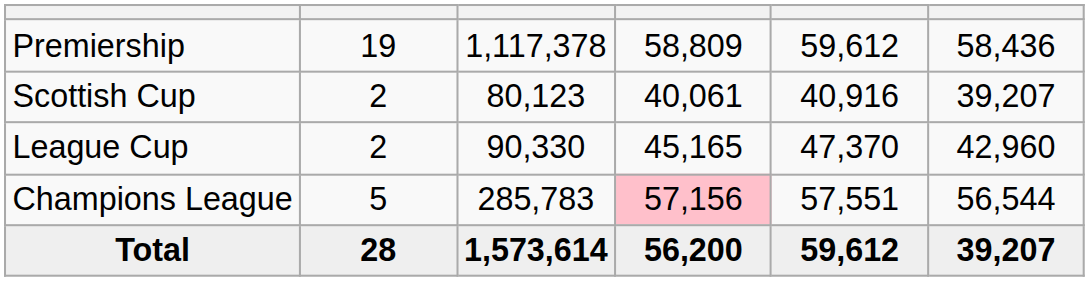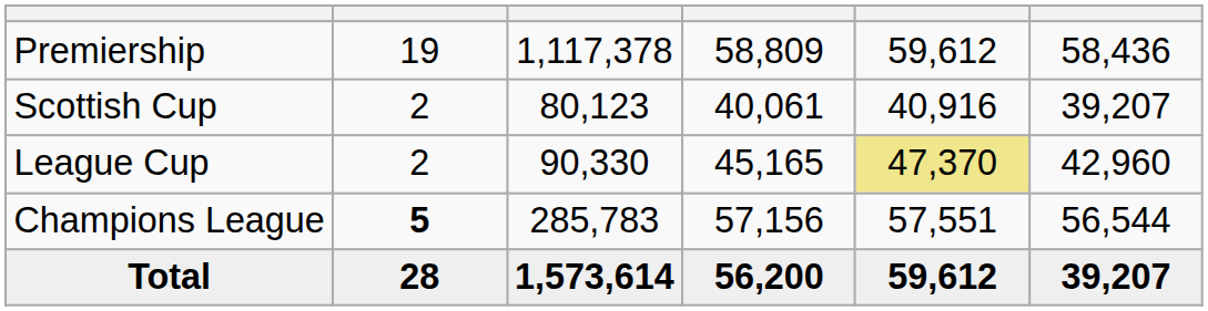League Cup | column 5: no background -> khaki background
Champions League | column 2: normal -> bold
Champions League | column 4: pink background -> no background
